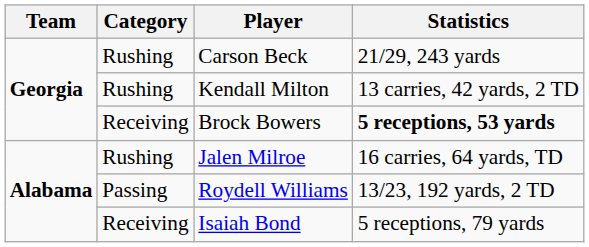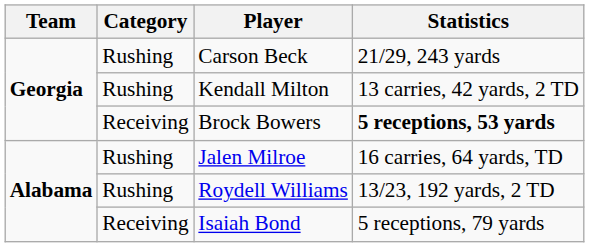Roydell Williams | Category: Passing -> Rushing
